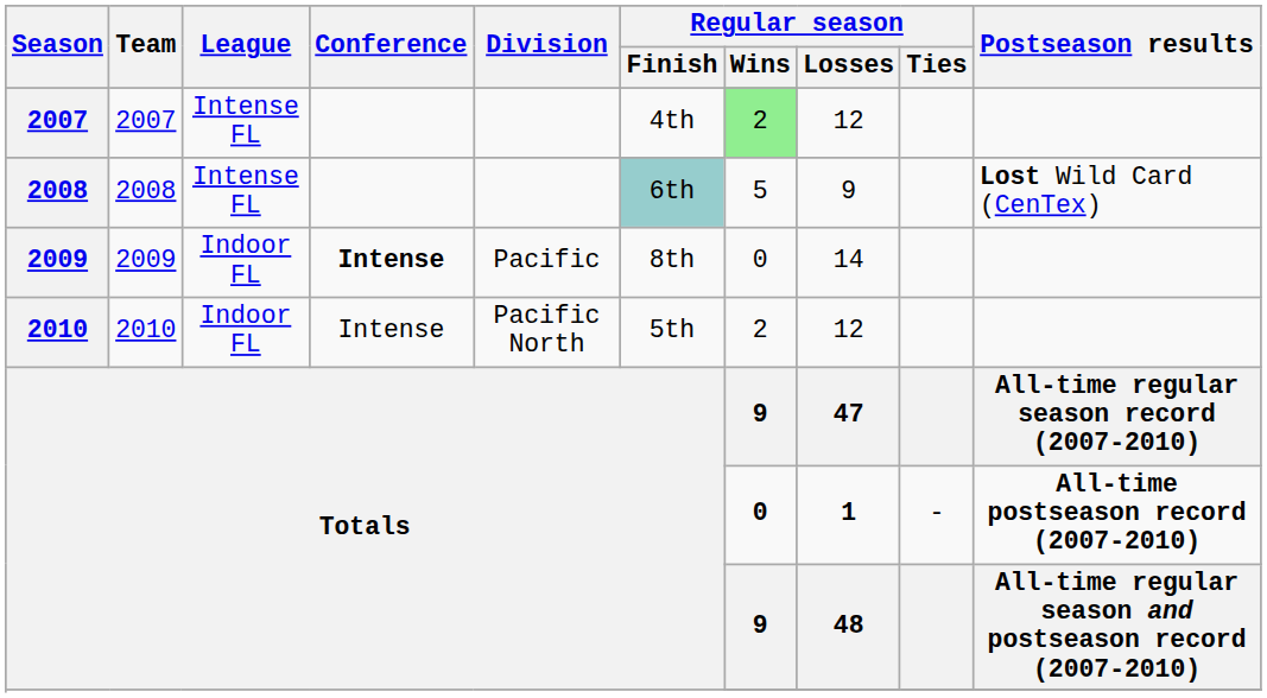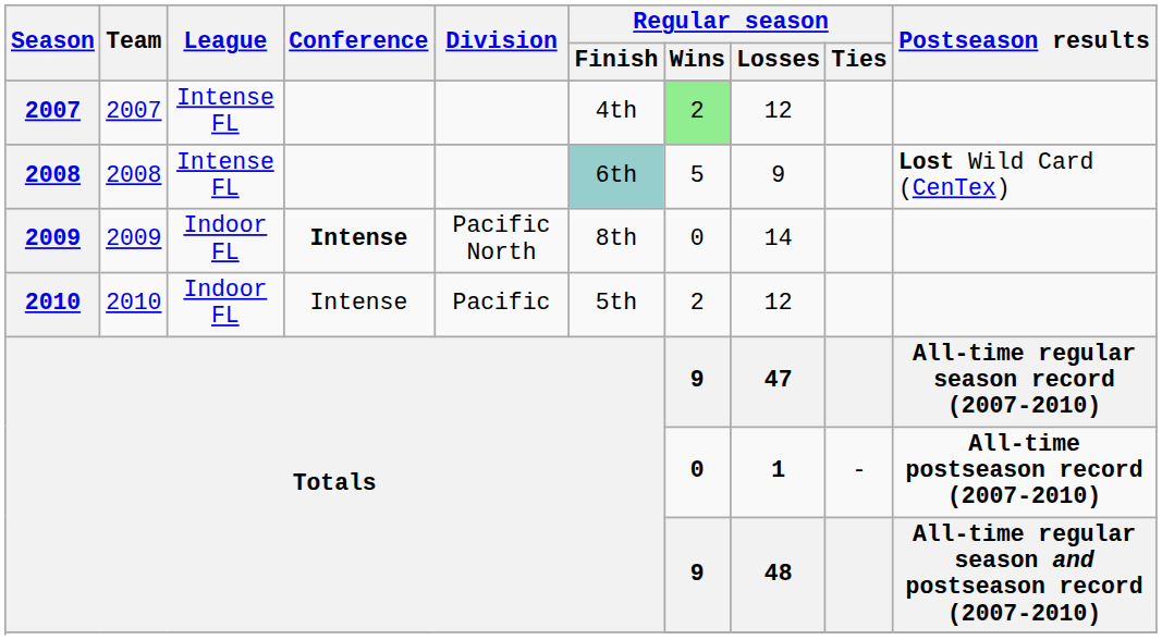row 5 | Division: Pacific -> Pacific North
row 6 | Division: Pacific North -> Pacific
